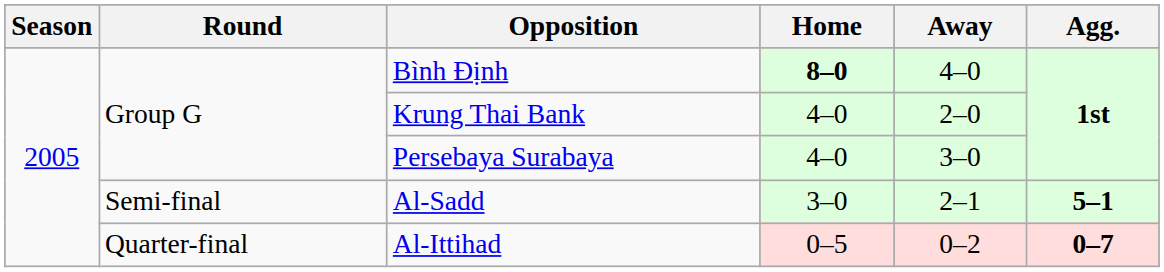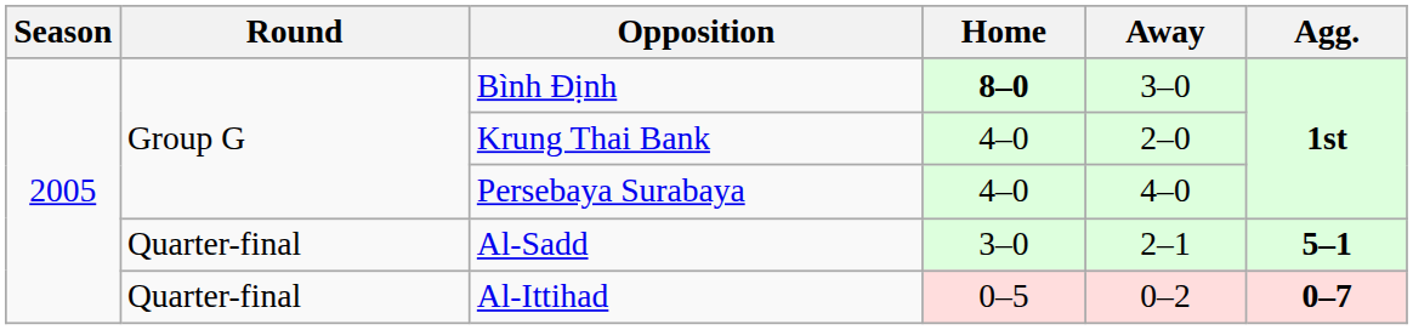Bình Định | Away: 4–0 -> 3–0
Persebaya Surabaya | Away: 3–0 -> 4–0
Al-Sadd | Round: Semi-final -> Quarter-final
